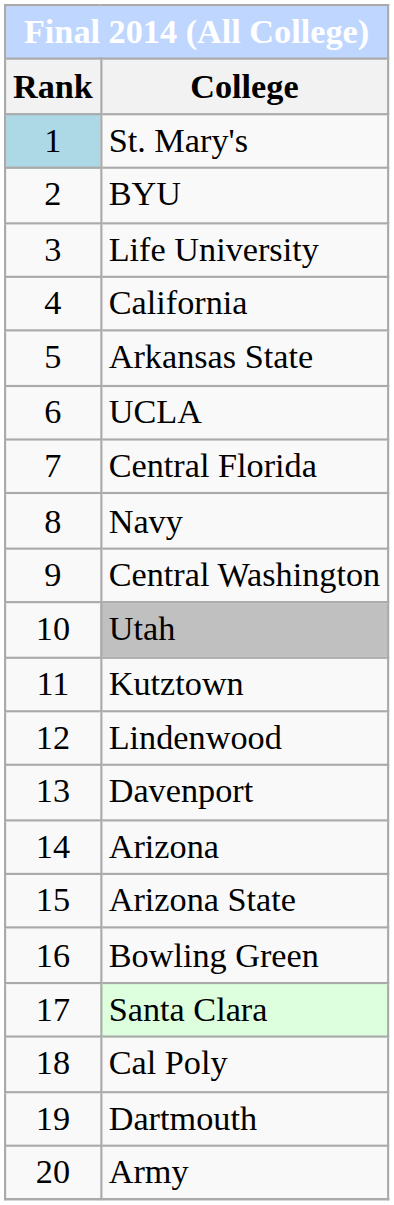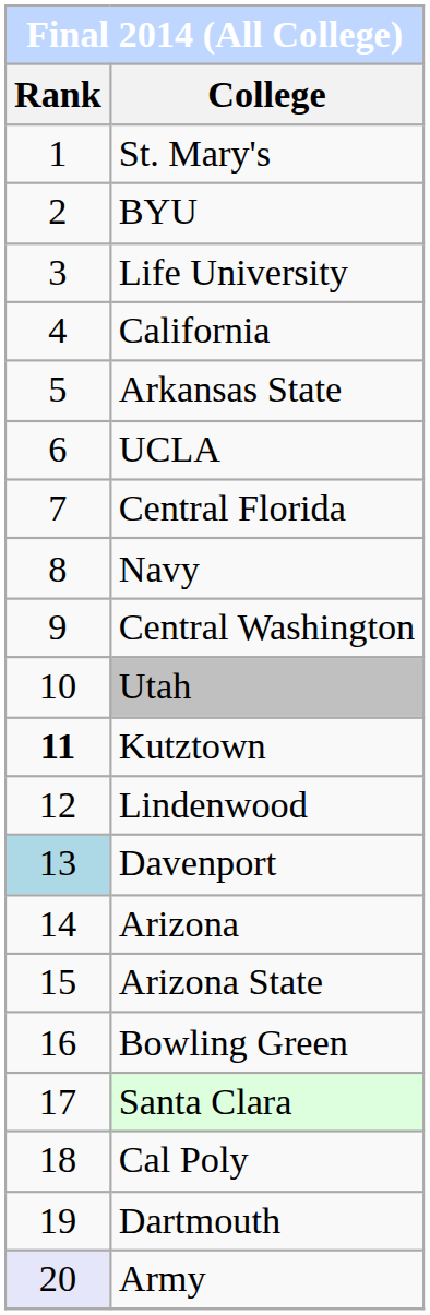St. Mary's | Rank: lightblue background -> no background
Kutztown | Rank: normal -> bold
Davenport | Rank: no background -> lightblue background
Army | Rank: no background -> lavender background
